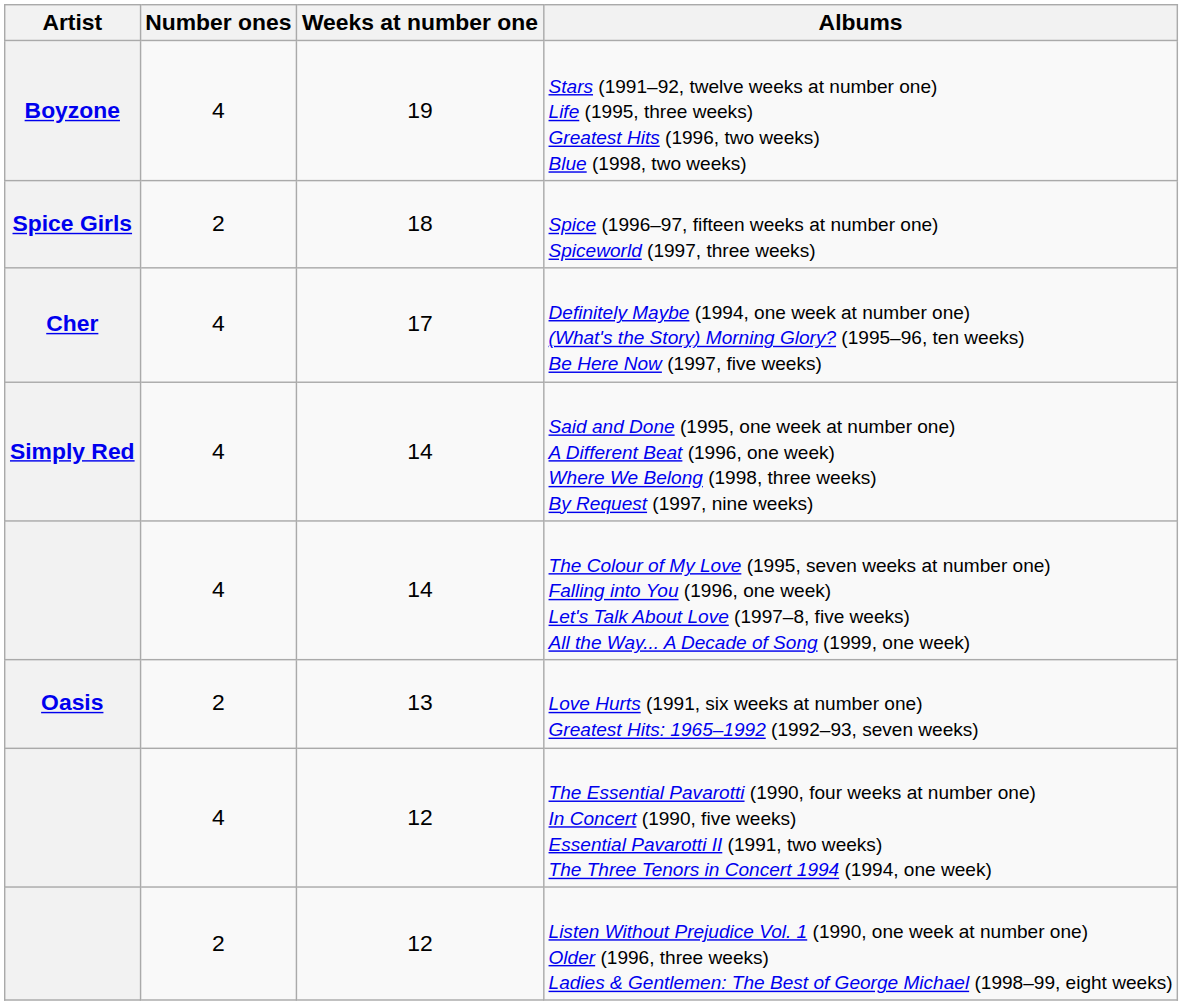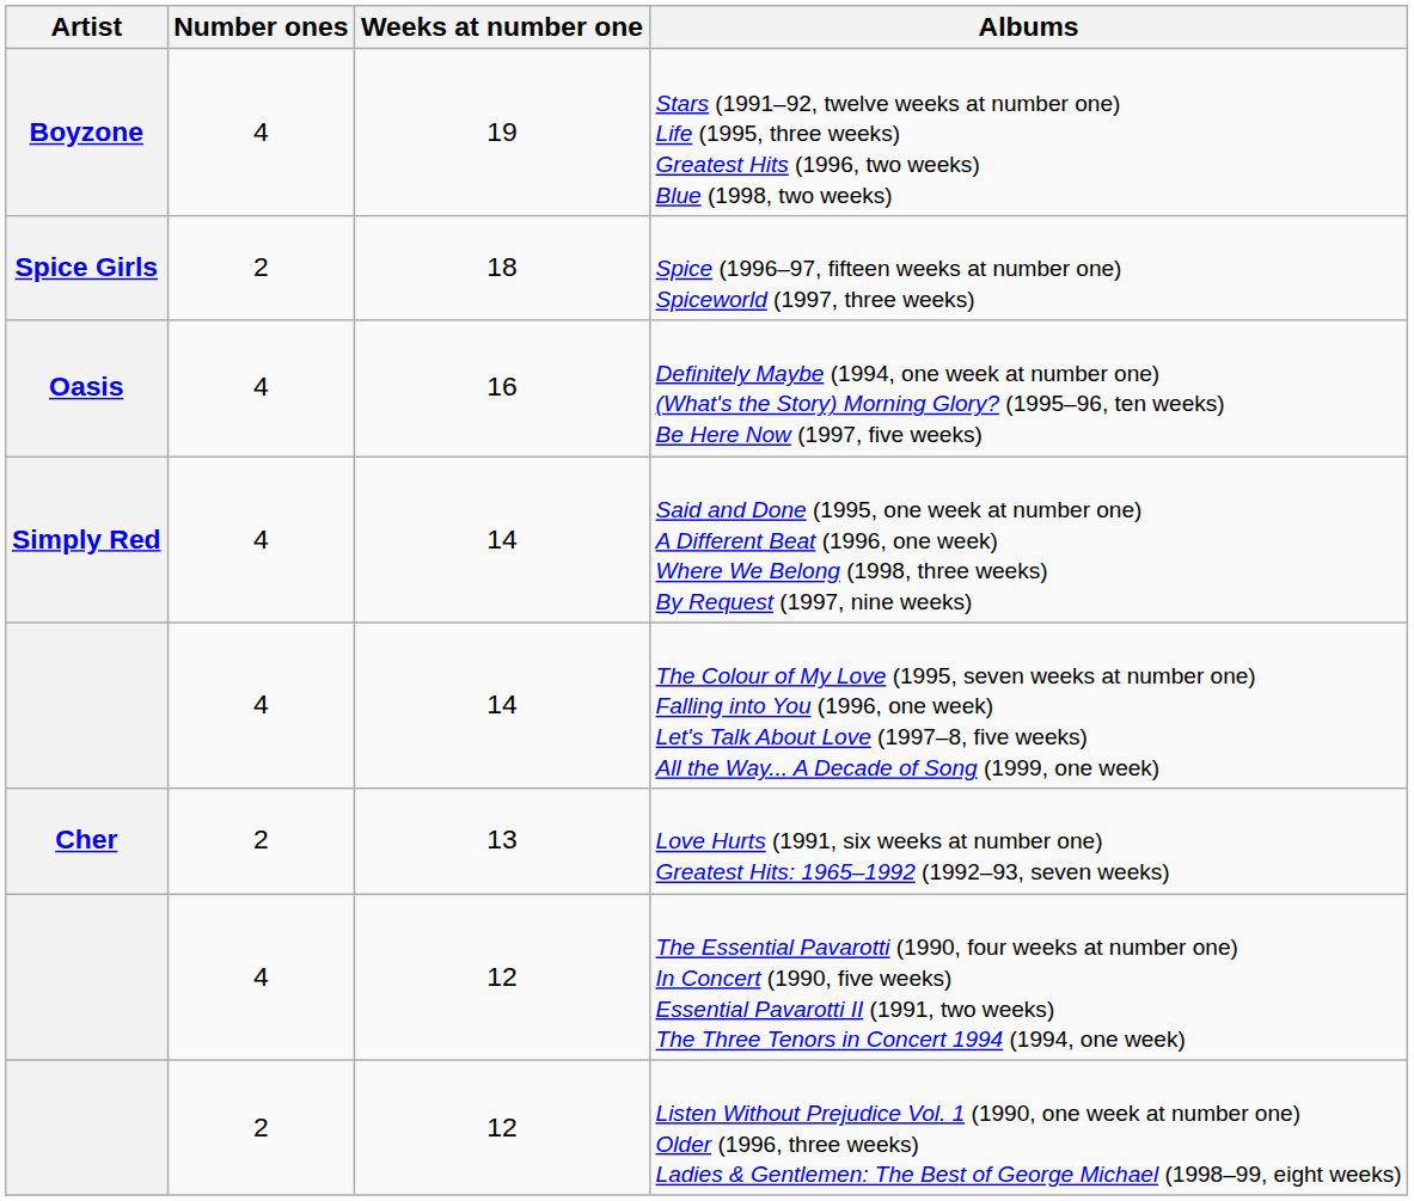row 4 | Artist: Cher -> Oasis
row 4 | Weeks at number one: 17 -> 16
row 7 | Artist: Oasis -> Cher
